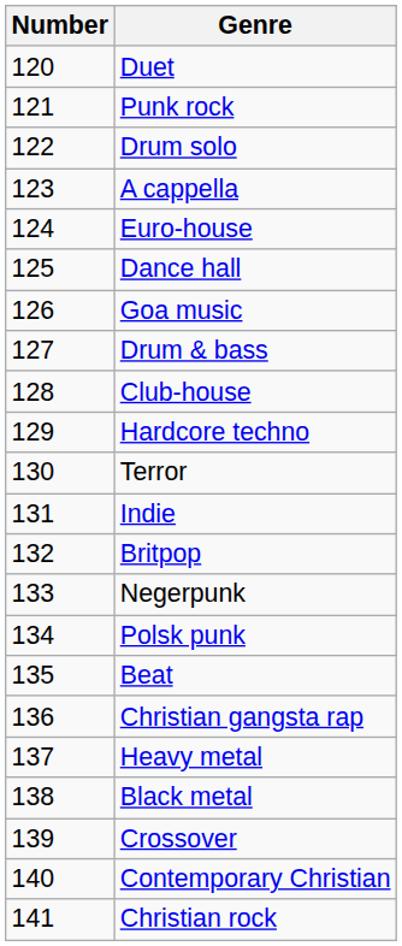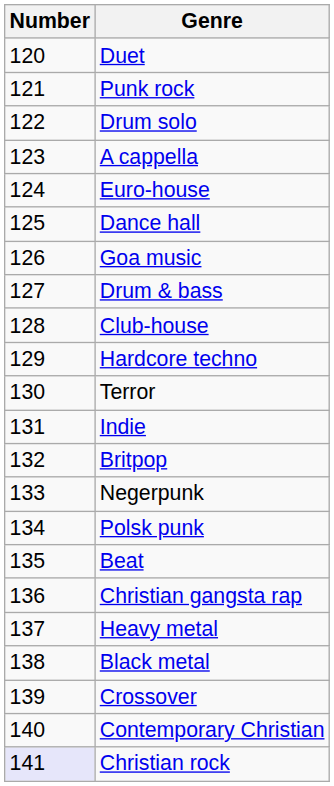Christian rock | Number: no background -> lavender background
